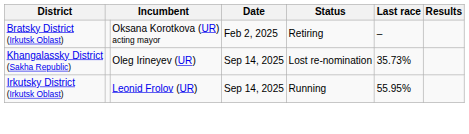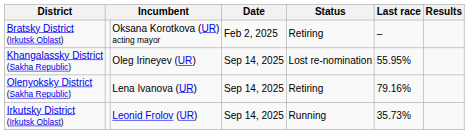Khangalassky District (Sakha Republic) | Last race: 35.73% -> 55.95%
+ row: Olenyoksky District (Sakha Republic) | Lena Ivanova (UR) | Sep 14, 2025 | Retiring | 79.16%
Irkutsky District (Irkutsk Oblast) | Last race: 55.95% -> 35.73%
